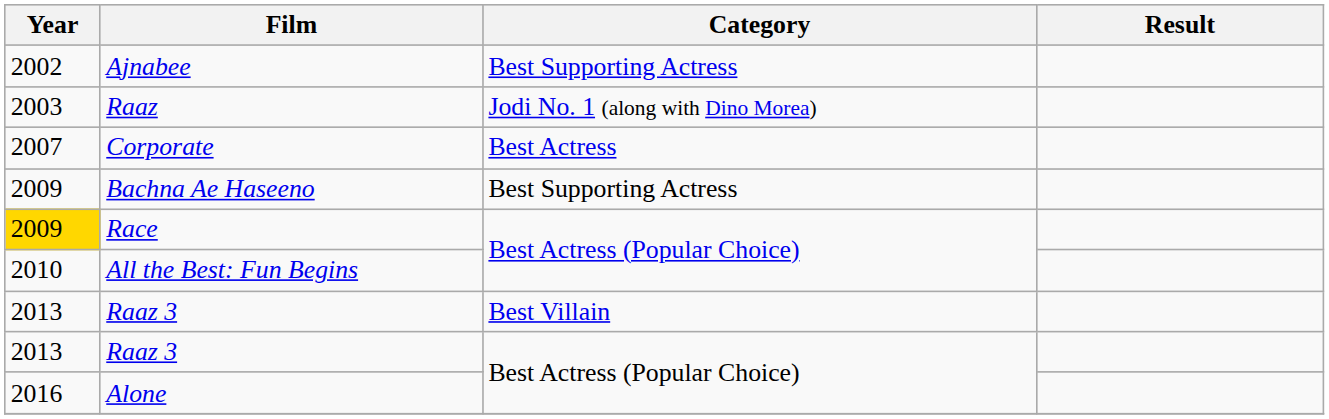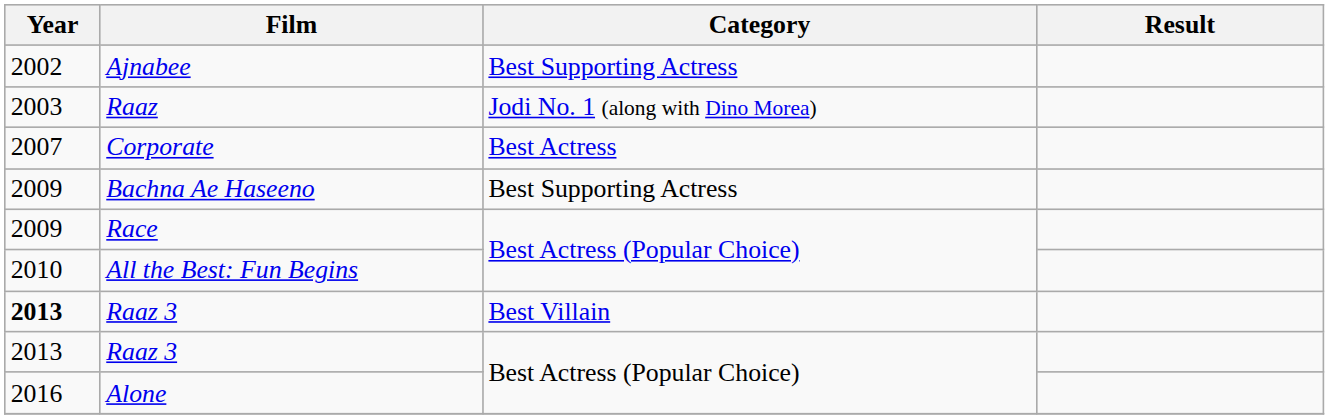Race | Year: gold background -> no background
Raaz 3 / Best Villain | Year: normal -> bold
